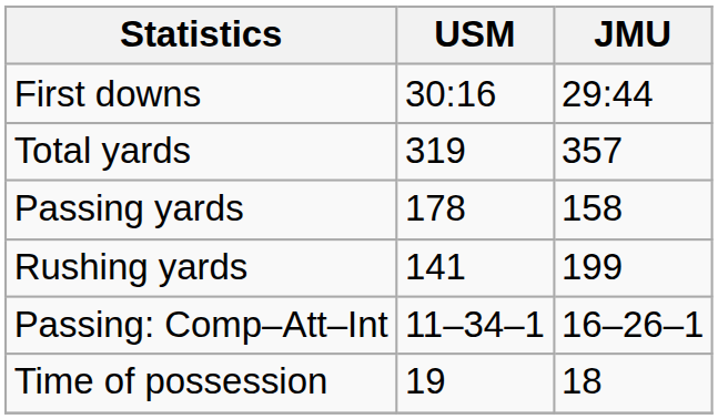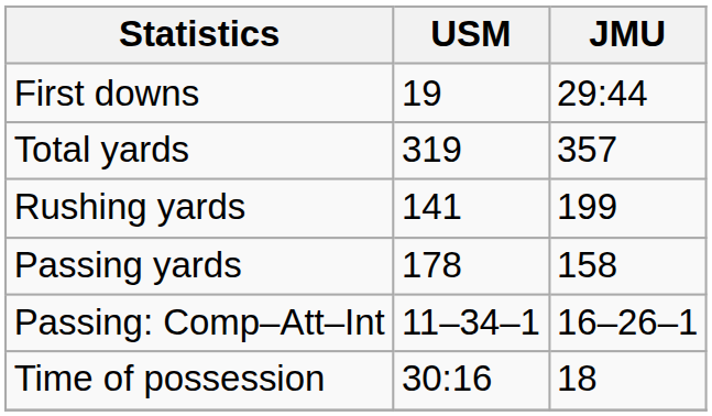First downs | USM: 30:16 -> 19
rows swapped: Rushing yards <-> Passing yards
Time of possession | USM: 19 -> 30:16
